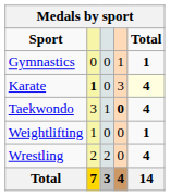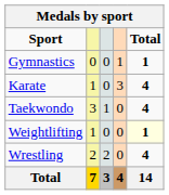Karate | column 2: bold -> normal
Karate | Total: lightyellow background -> no background
Taekwondo | column 4: bold -> normal
Weightlifting | Total: no background -> lightyellow background
